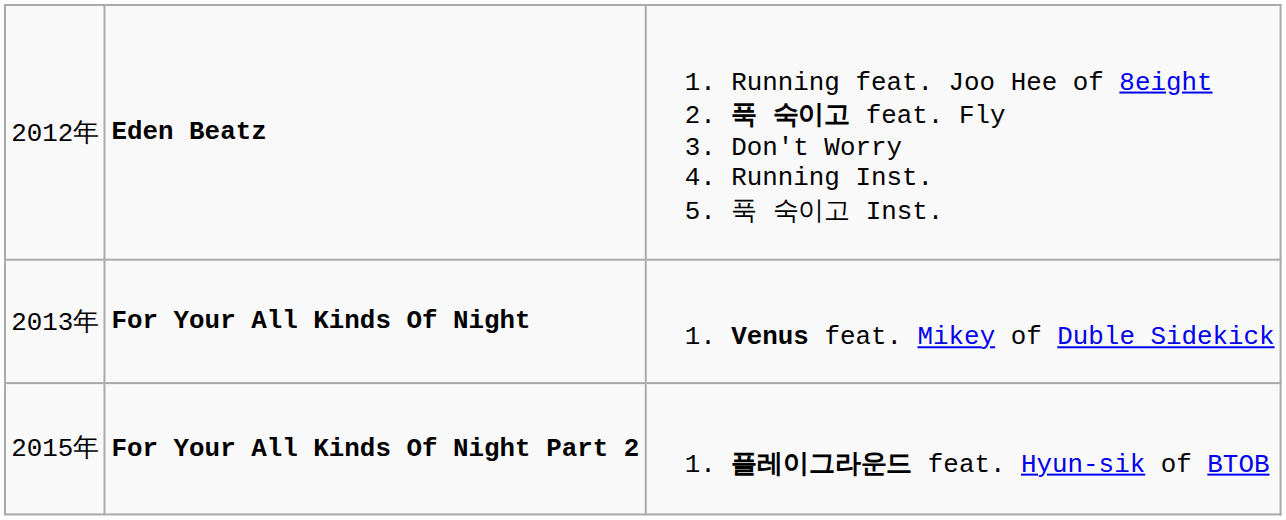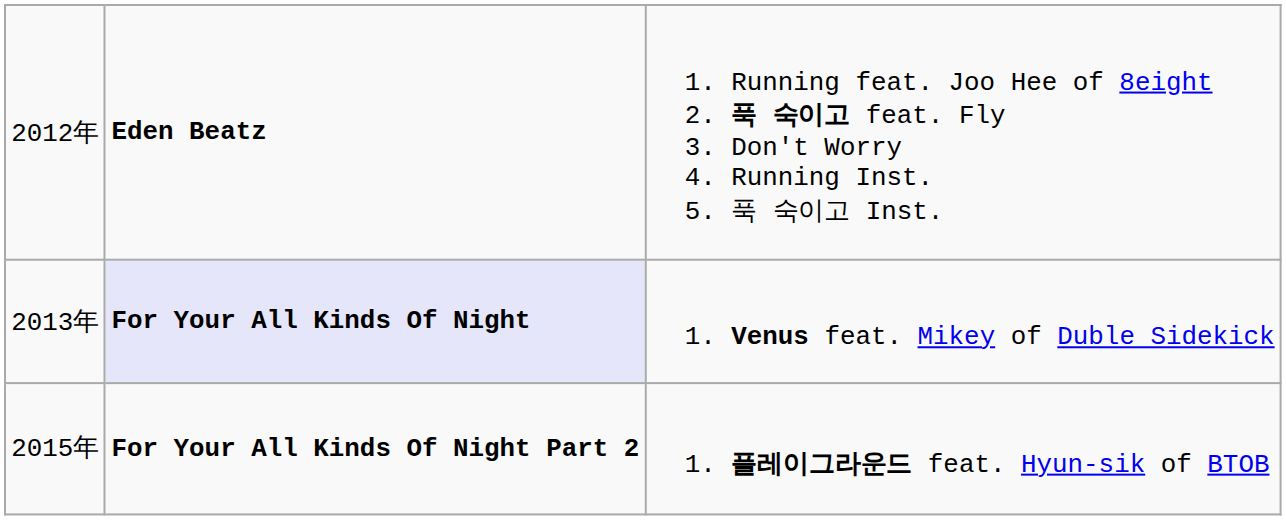row 2 | column 2: no background -> lavender background
